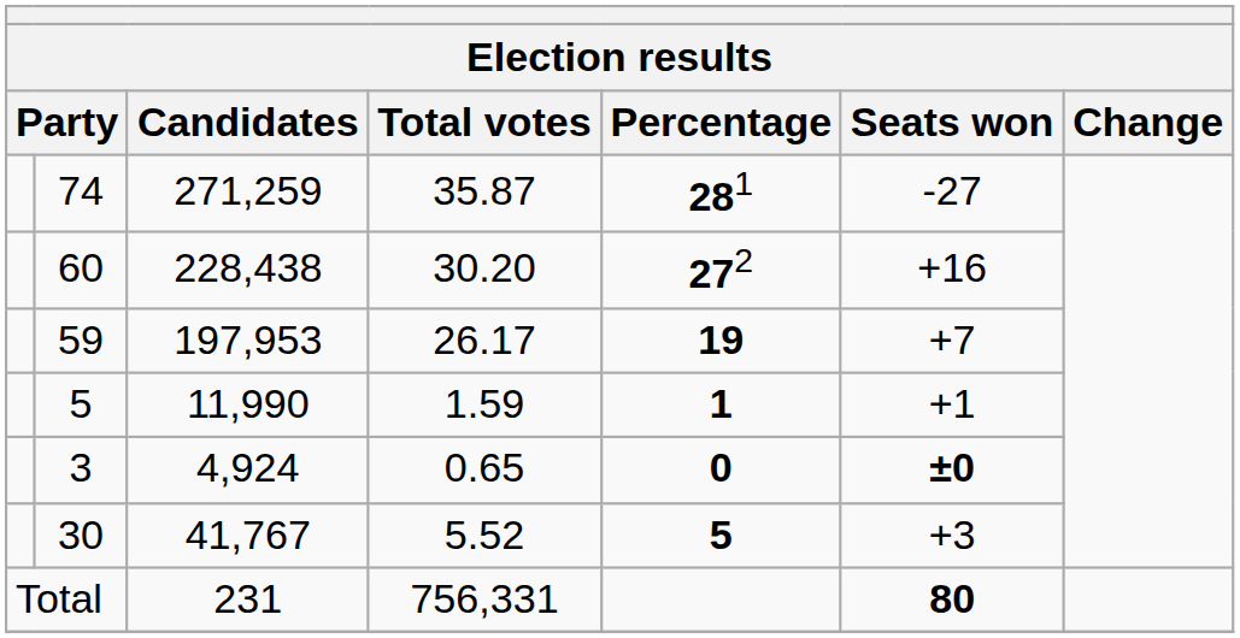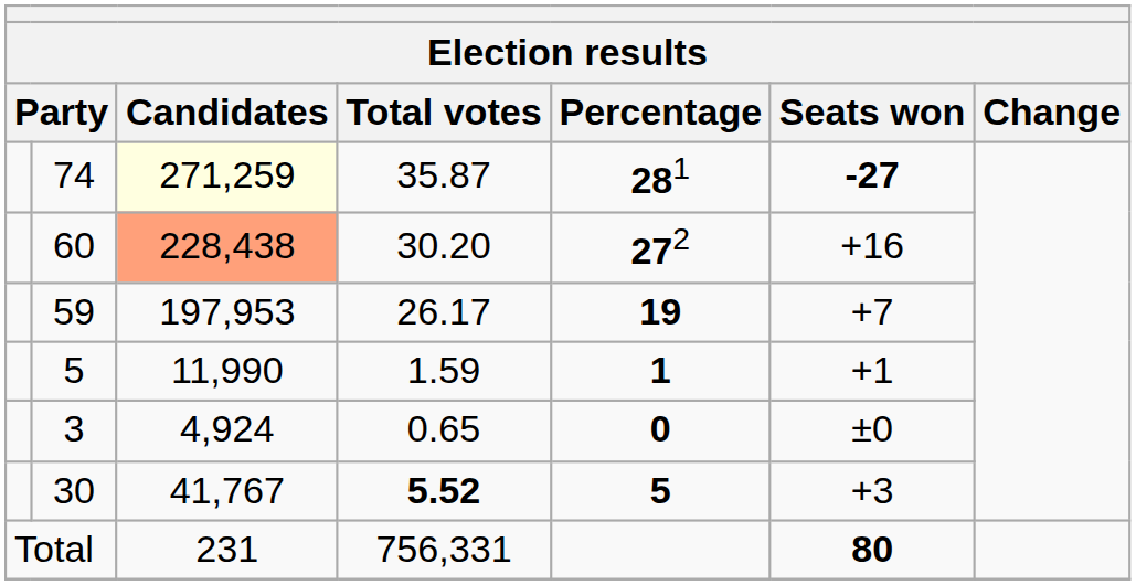74 | Candidates: no background -> lightyellow background
74 | Seats won: normal -> bold
60 | Candidates: no background -> lightsalmon background
3 | Seats won: bold -> normal
30 | Total votes: normal -> bold
